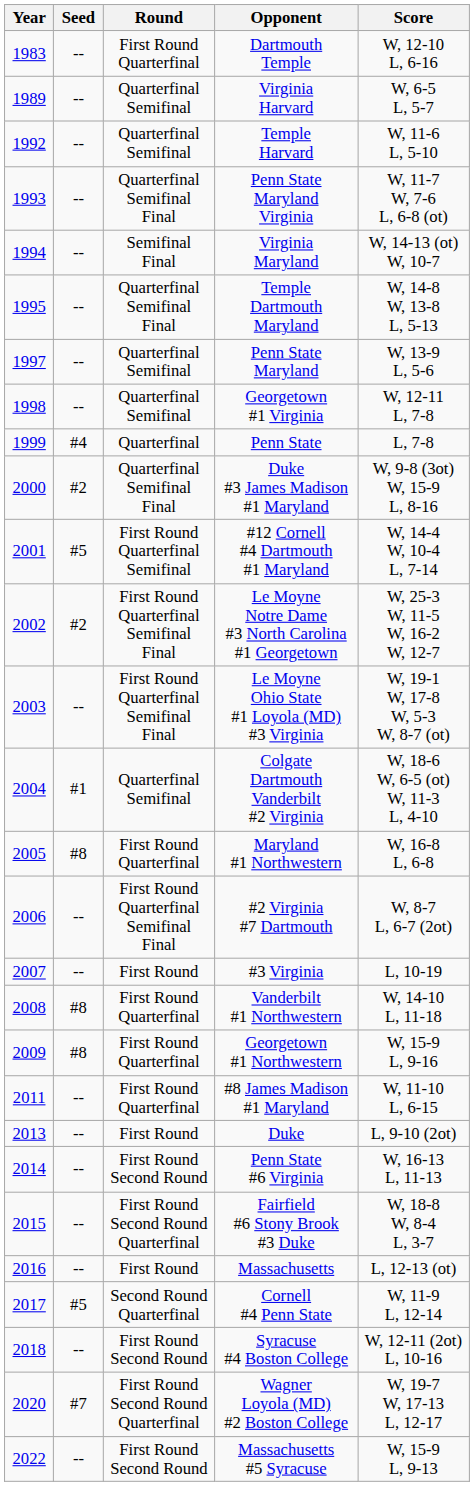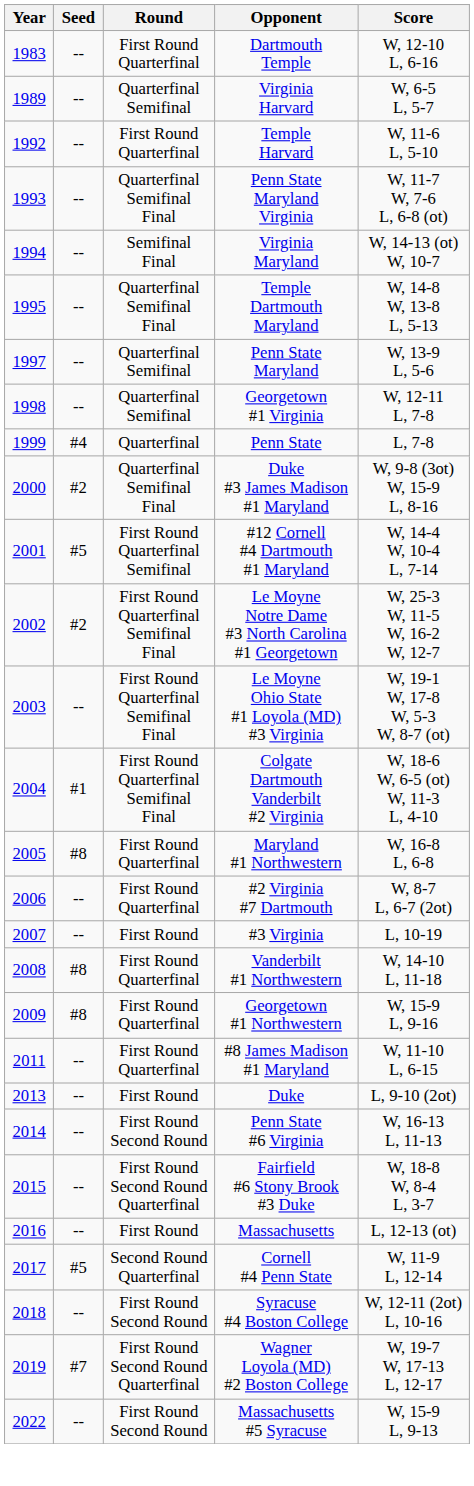Temple Harvard | Round: Quarterfinal Semifinal -> First Round Quarterfinal
Colgate Dartmouth Vanderbilt #2 Virginia | Round: Quarterfinal Semifinal -> First Round Quarterfinal Semifinal Final
#2 Virginia #7 Dartmouth | Round: First Round Quarterfinal Semifinal Final -> First Round Quarterfinal
Wagner Loyola (MD) #2 Boston College | Year: 2020 -> 2019
